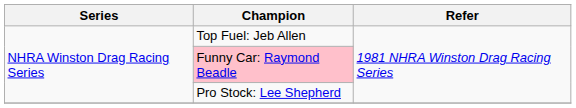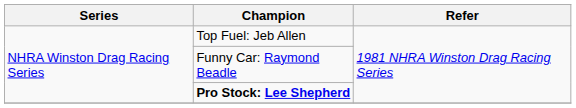Funny Car: Raymond Beadle | Champion: pink background -> no background
Pro Stock: Lee Shepherd | Champion: normal -> bold
